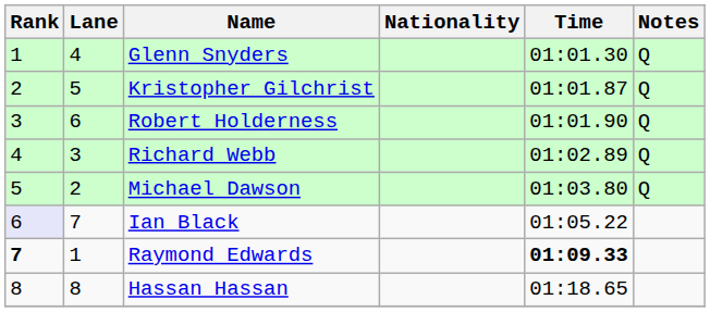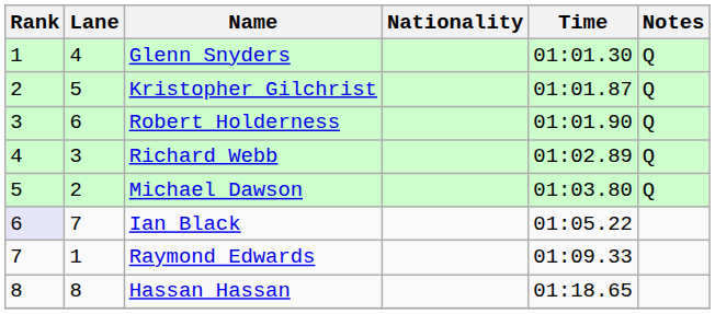Raymond Edwards | Rank: bold -> normal
Raymond Edwards | Time: bold -> normal
